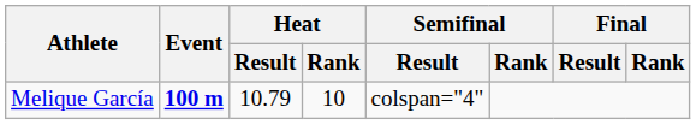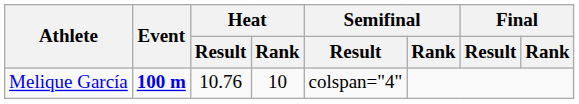Melique García | Heat / Result: 10.79 -> 10.76
